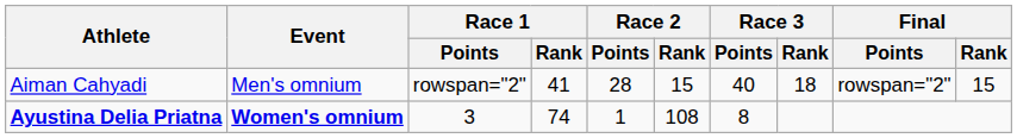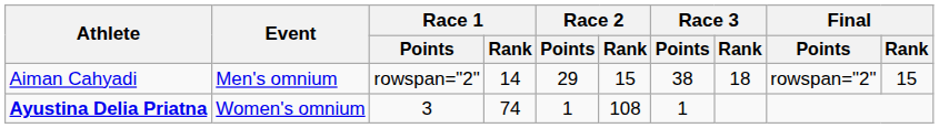Aiman Cahyadi | Race 1 / Rank: 41 -> 14
Aiman Cahyadi | Race 2 / Points: 28 -> 29
Aiman Cahyadi | Race 3 / Points: 40 -> 38
Ayustina Delia Priatna | Event: bold -> normal
Ayustina Delia Priatna | Race 3 / Points: 8 -> 1
